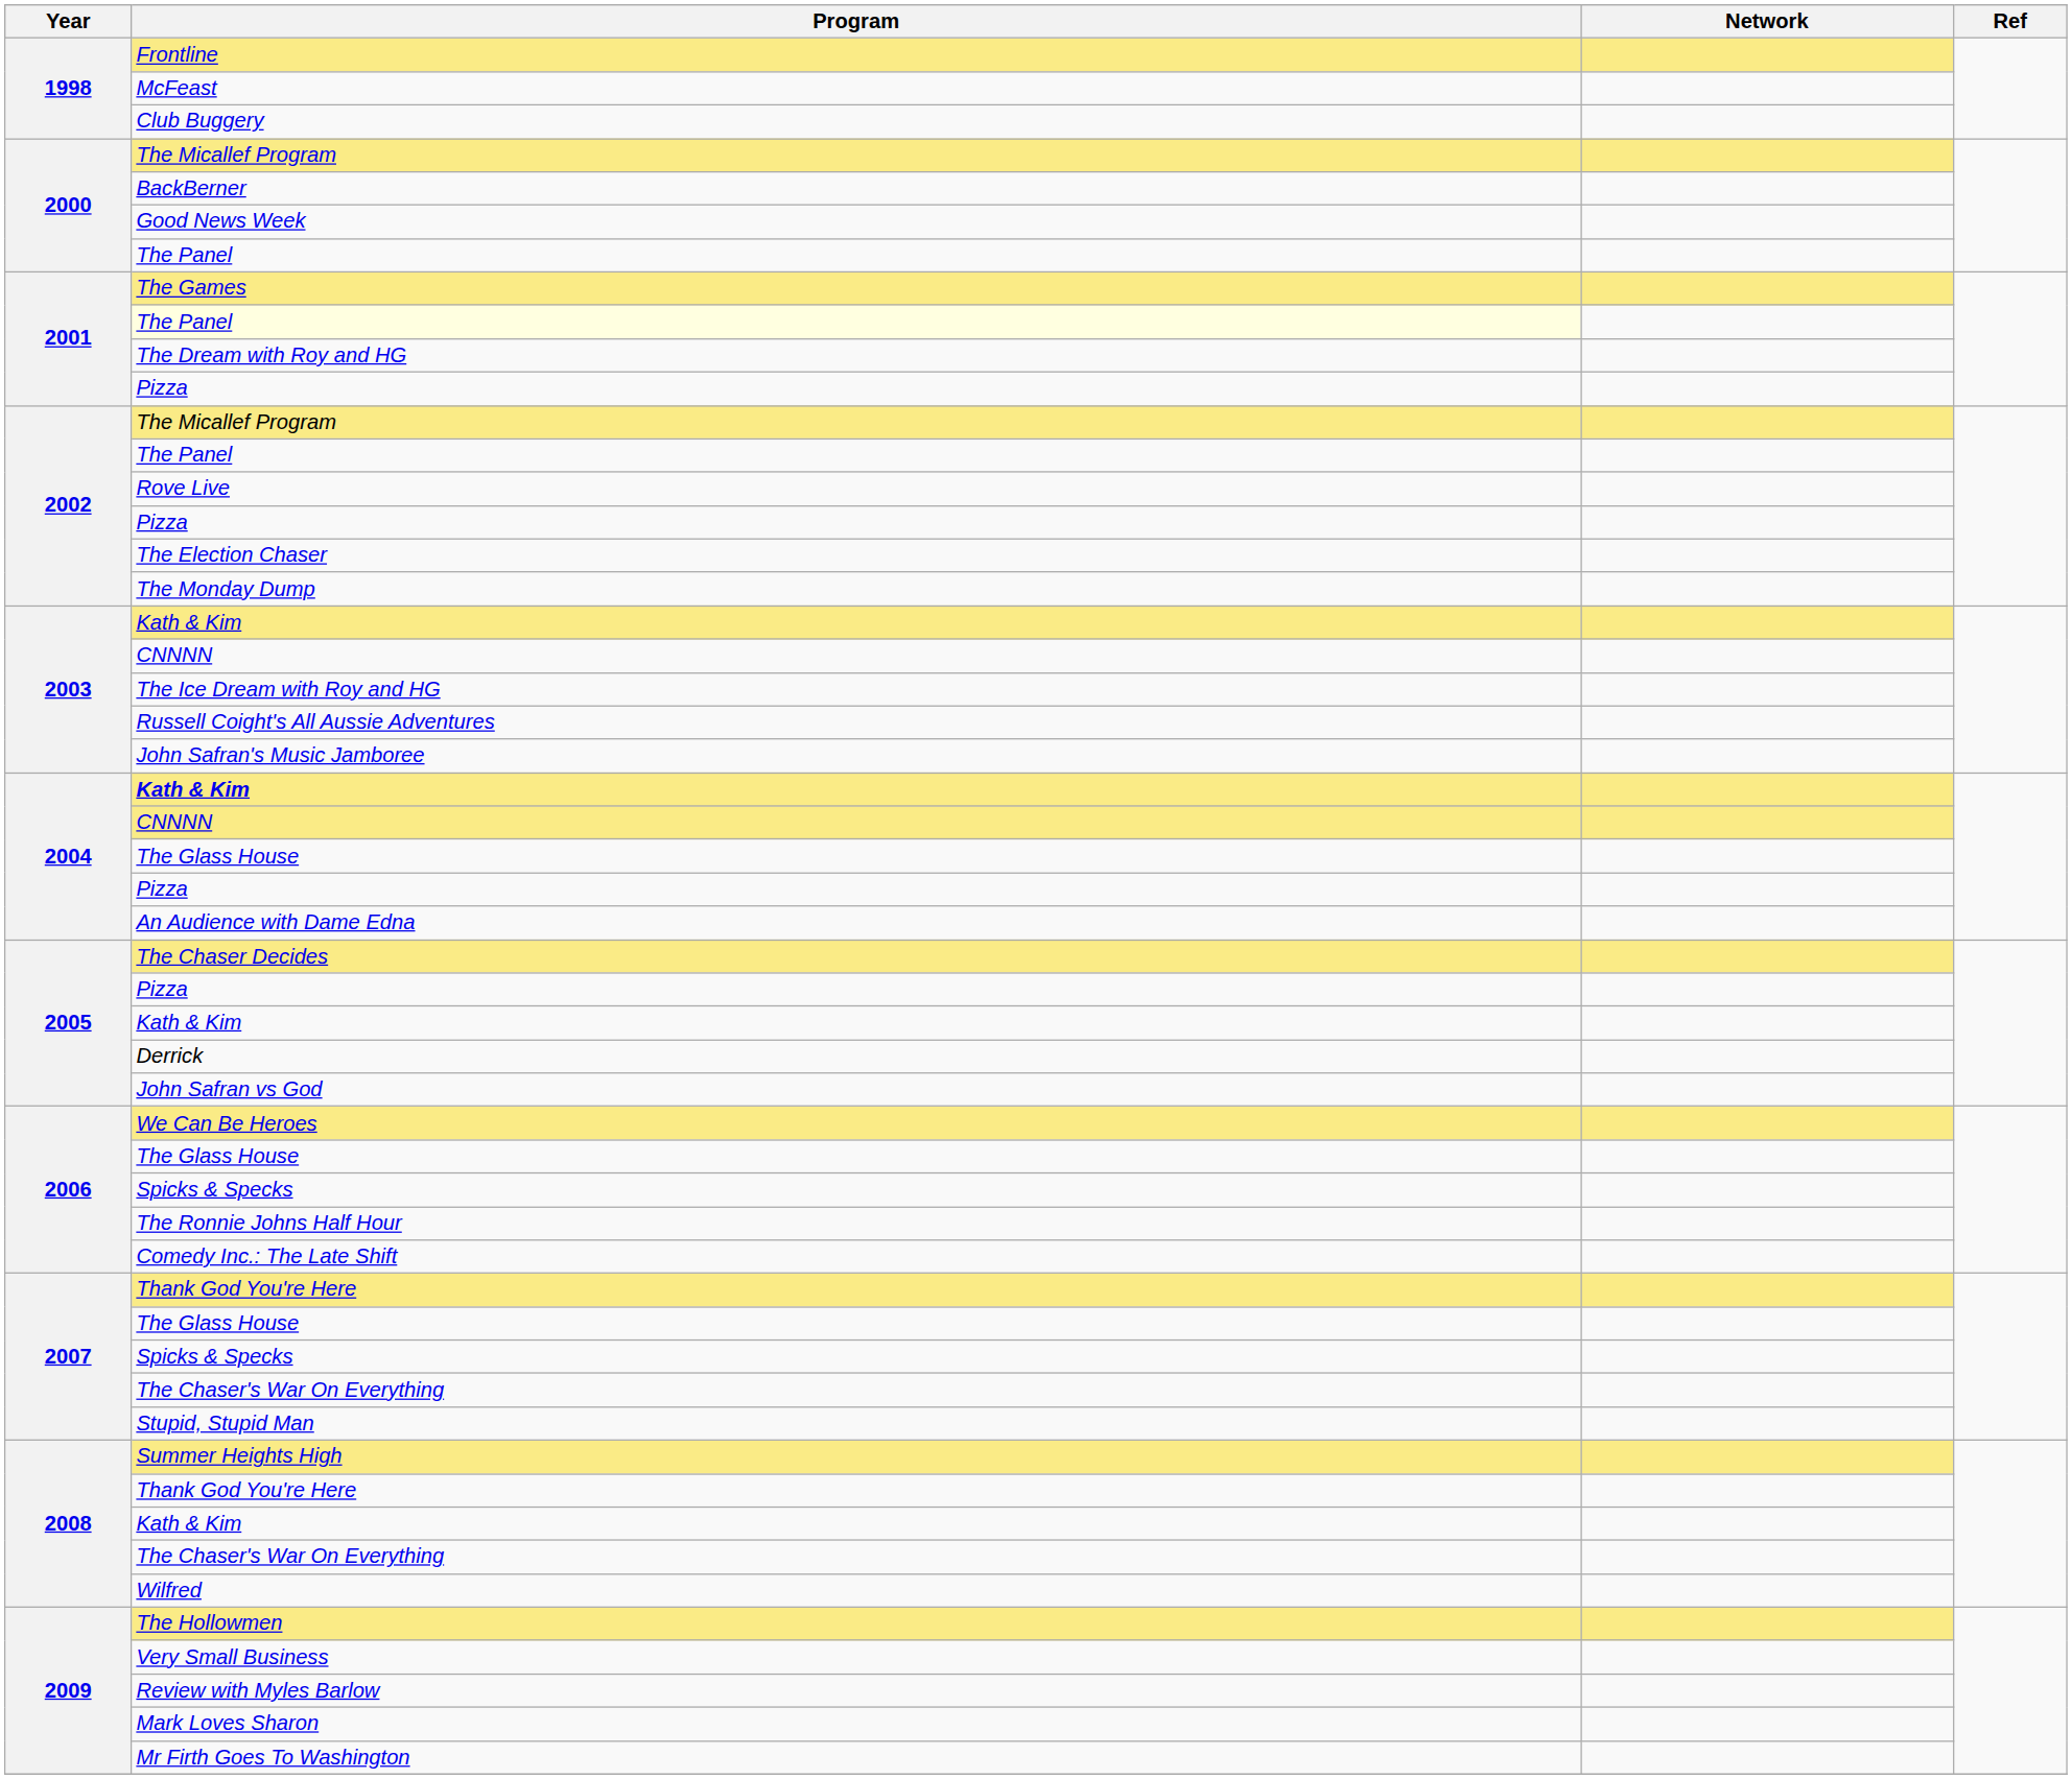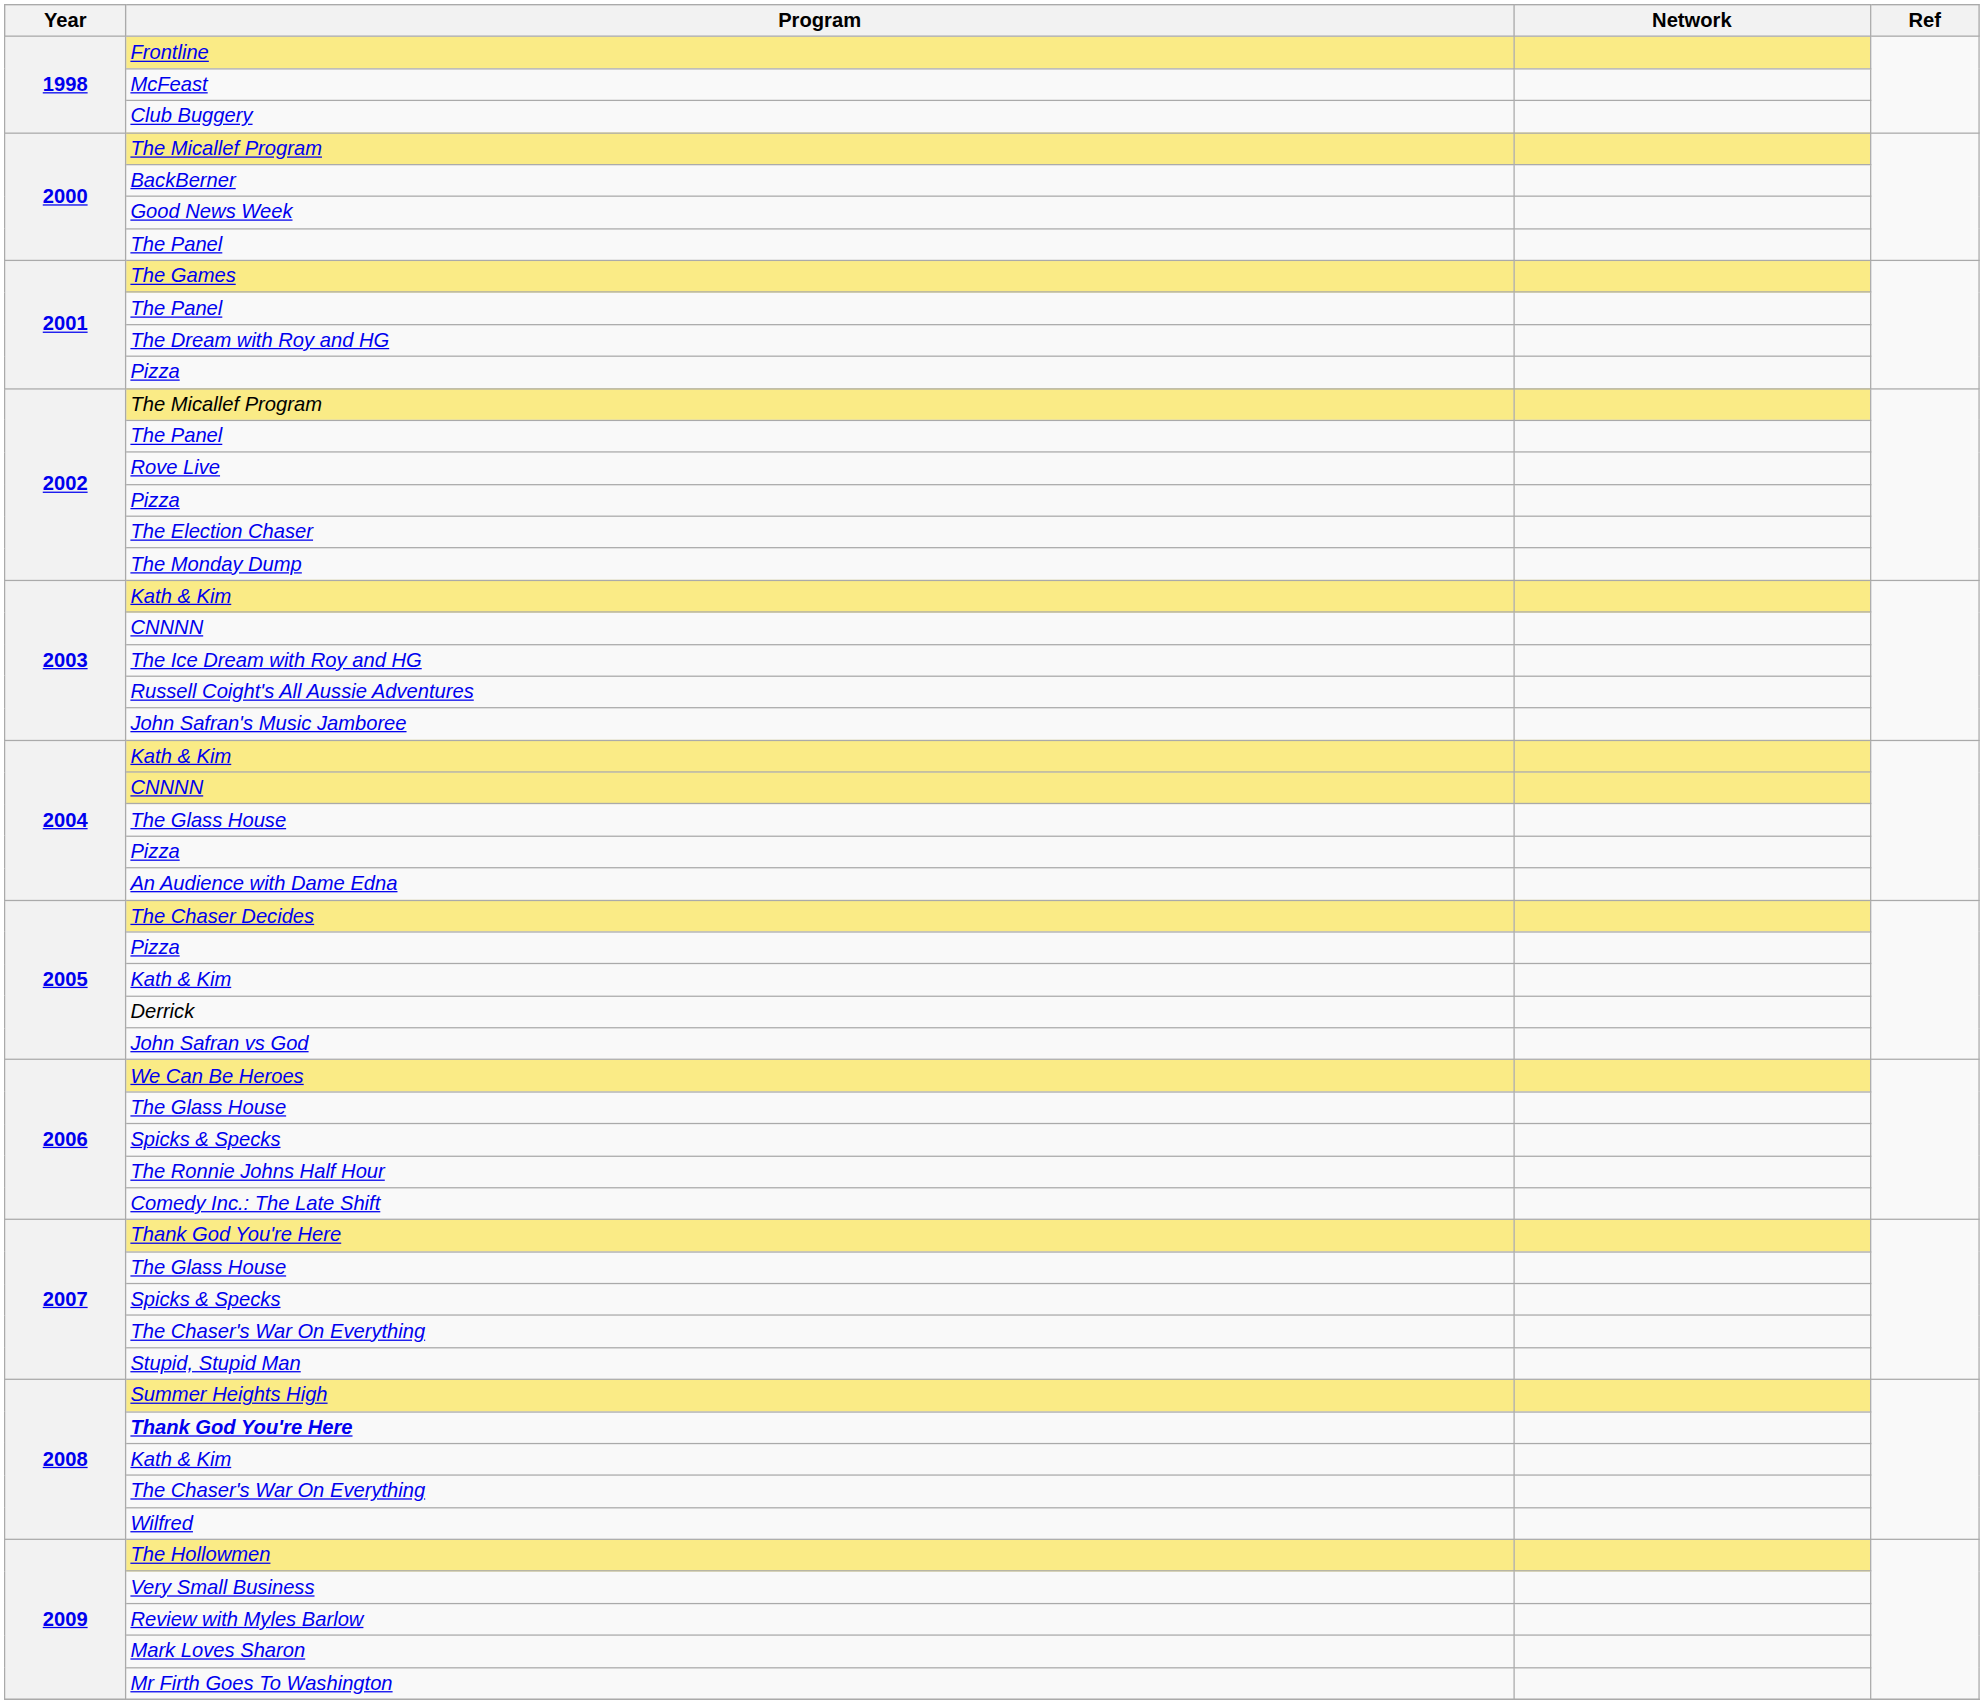2001 / The Panel | Program: lightyellow background -> no background
2004 / Kath & Kim | Program: bold -> normal
2008 / Thank God You're Here | Program: normal -> bold
